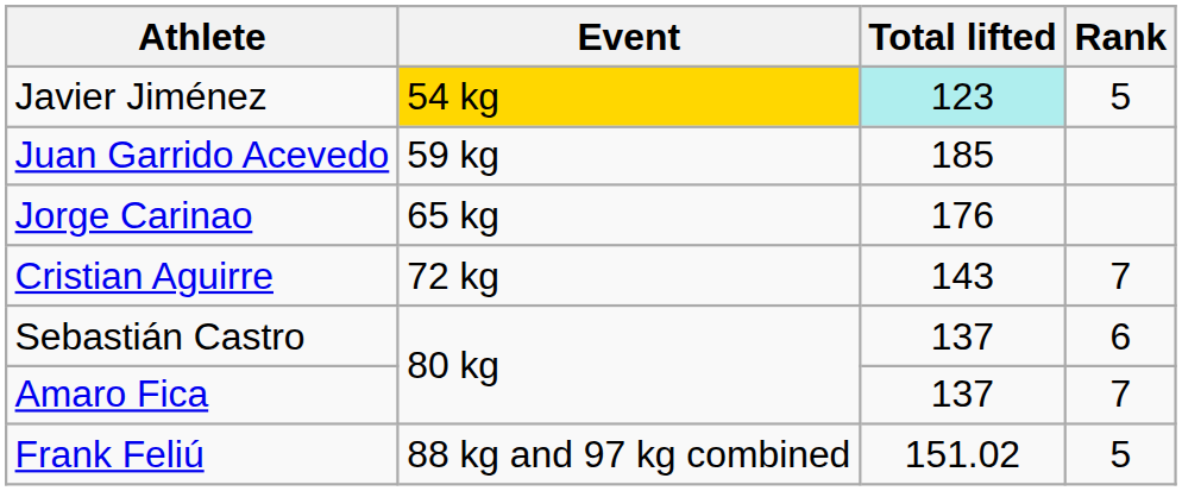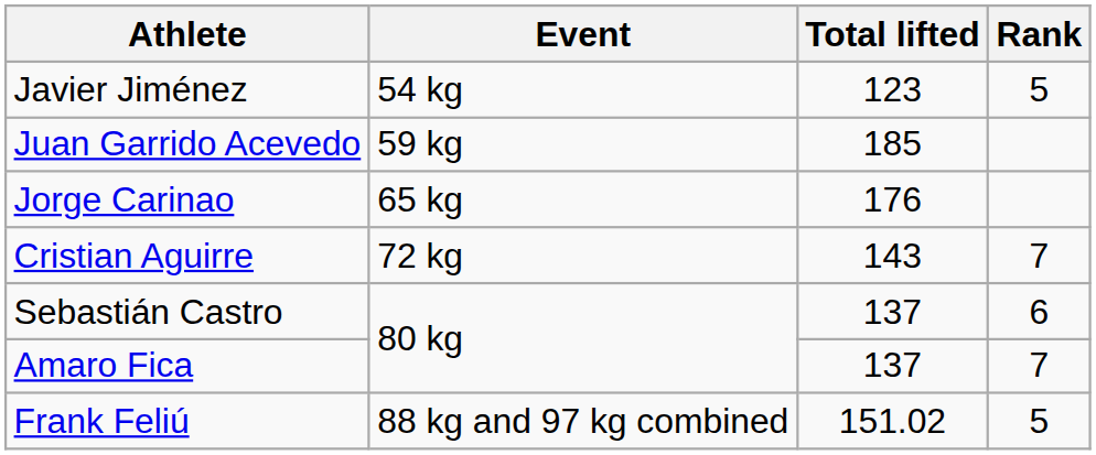Javier Jiménez | Event: gold background -> no background
Javier Jiménez | Total lifted: paleturquoise background -> no background
